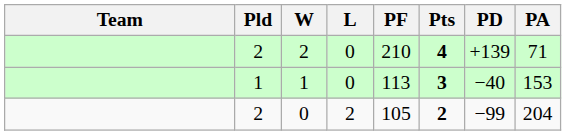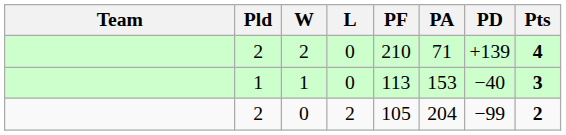columns swapped: PA <-> Pts
